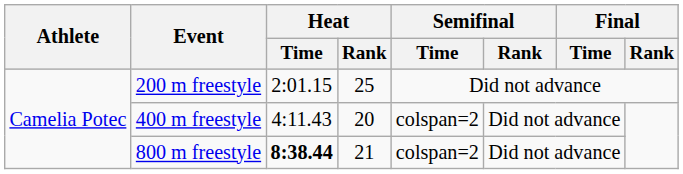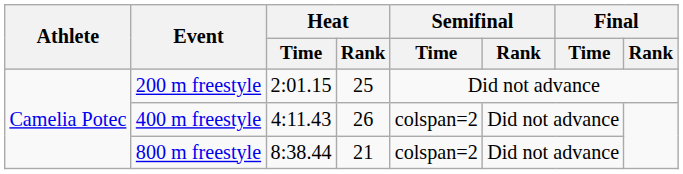400 m freestyle | Heat / Rank: 20 -> 26
800 m freestyle | Heat / Time: bold -> normal
